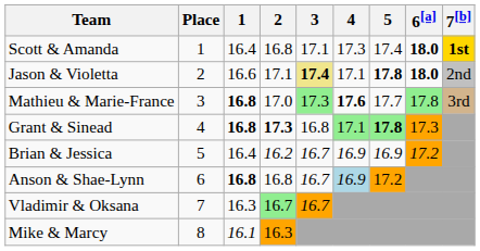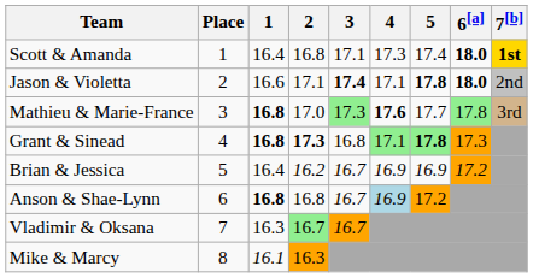Jason & Violetta | 3: khaki background -> no background
